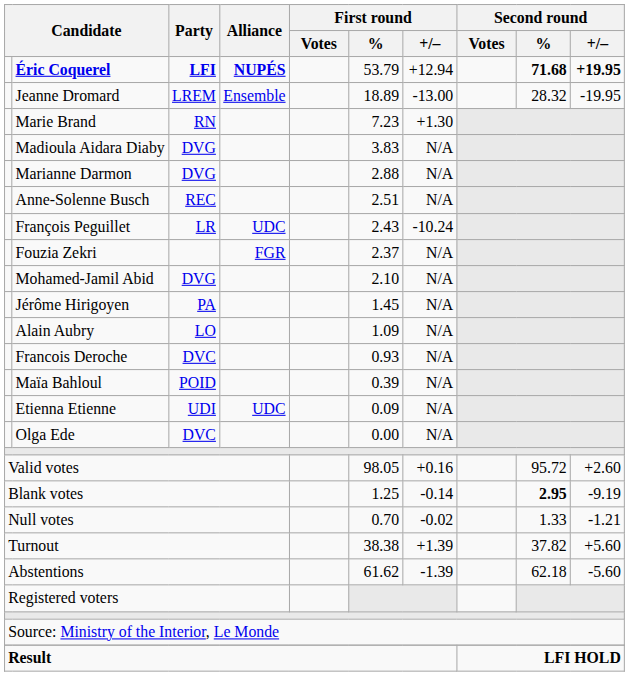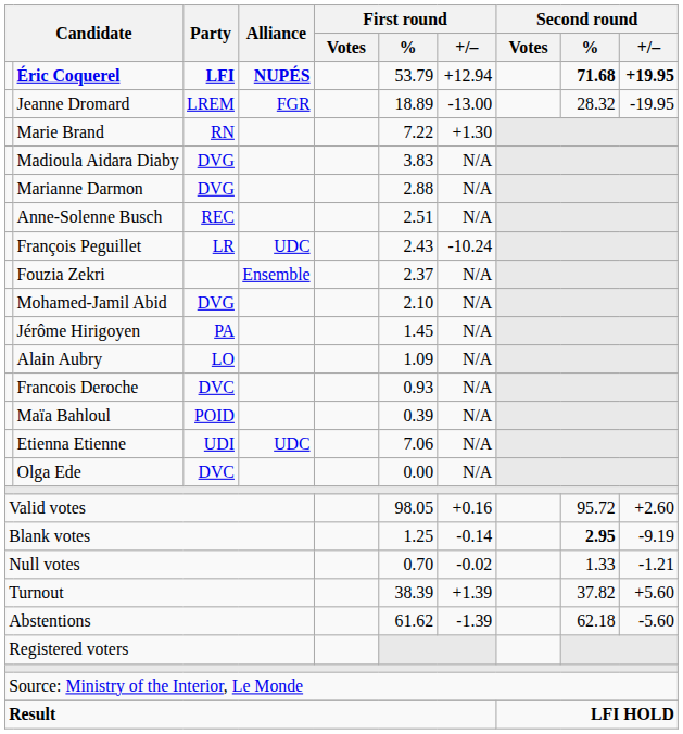Jeanne Dromard | Alliance: Ensemble -> FGR
Marie Brand | First round / %: 7.23 -> 7.22
Fouzia Zekri | Alliance: FGR -> Ensemble
Etienna Etienne | First round / %: 0.09 -> 7.06
Turnout | First round / %: 38.38 -> 38.39
